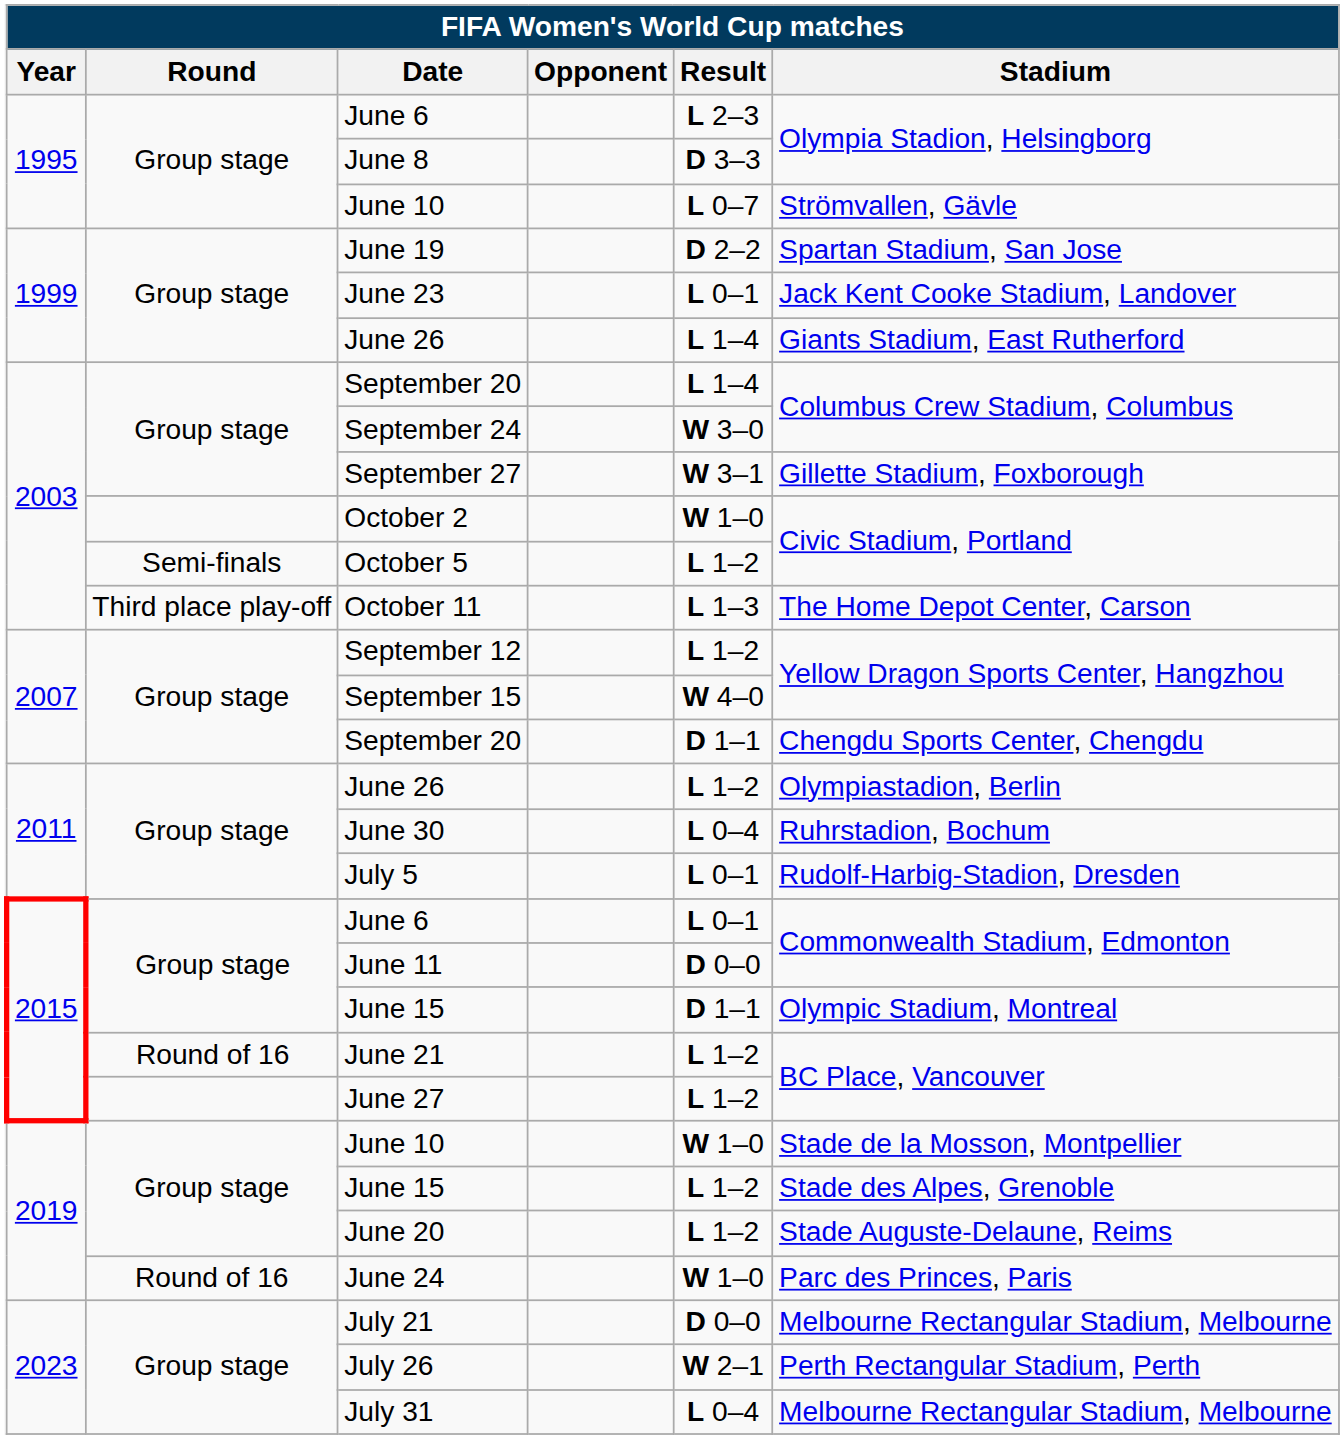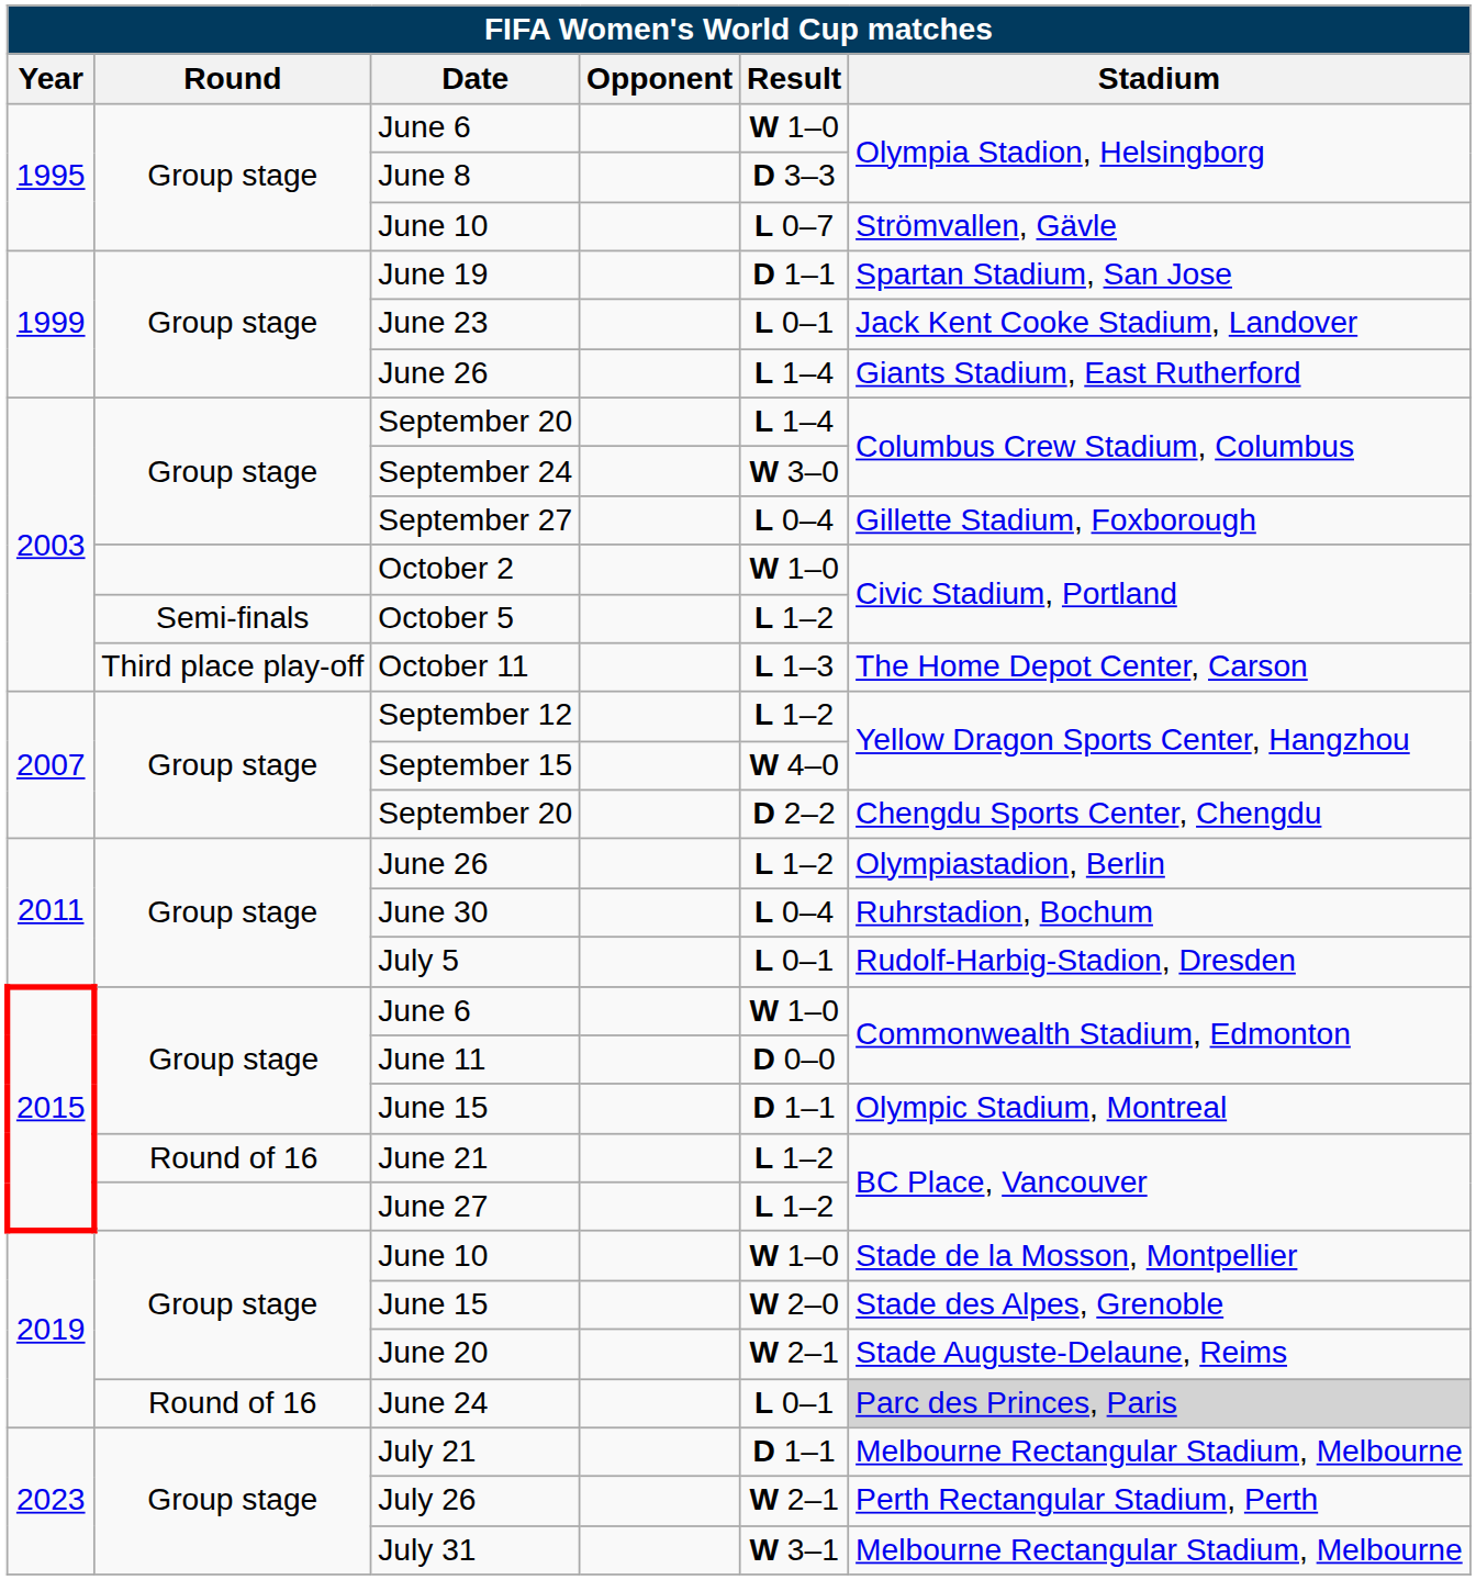1995 / June 6 | Result: L 2–3 -> W 1–0
June 19 | Result: D 2–2 -> D 1–1
September 27 | Result: W 3–1 -> L 0–4
2007 / September 20 | Result: D 1–1 -> D 2–2
2015 / June 6 | Result: L 0–1 -> W 1–0
2019 / June 15 | Result: L 1–2 -> W 2–0
June 20 | Result: L 1–2 -> W 2–1
June 24 | Result: W 1–0 -> L 0–1
June 24 | Stadium: no background -> lightgrey background
July 21 | Result: D 0–0 -> D 1–1
July 31 | Result: L 0–4 -> W 3–1
